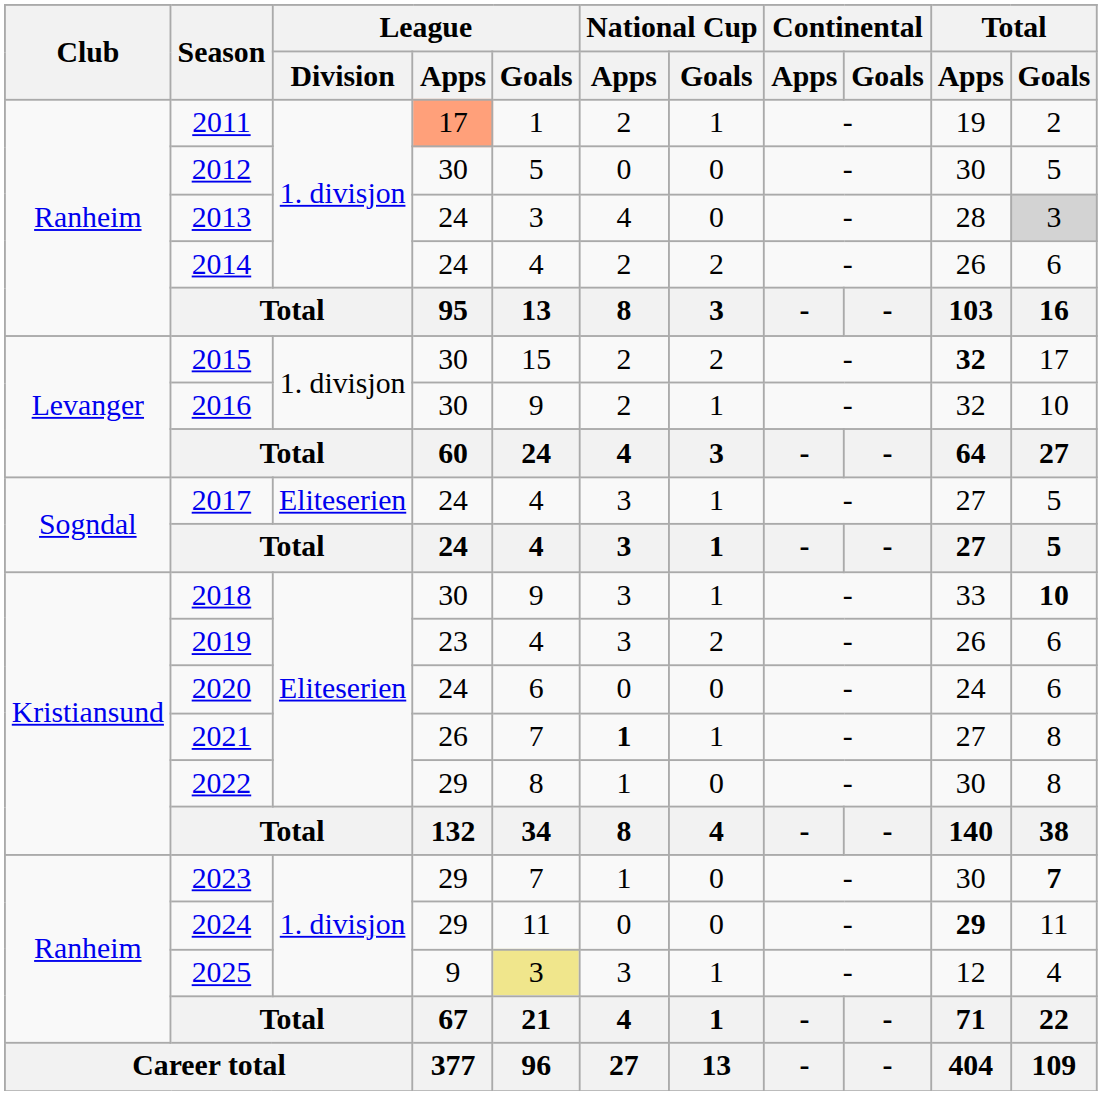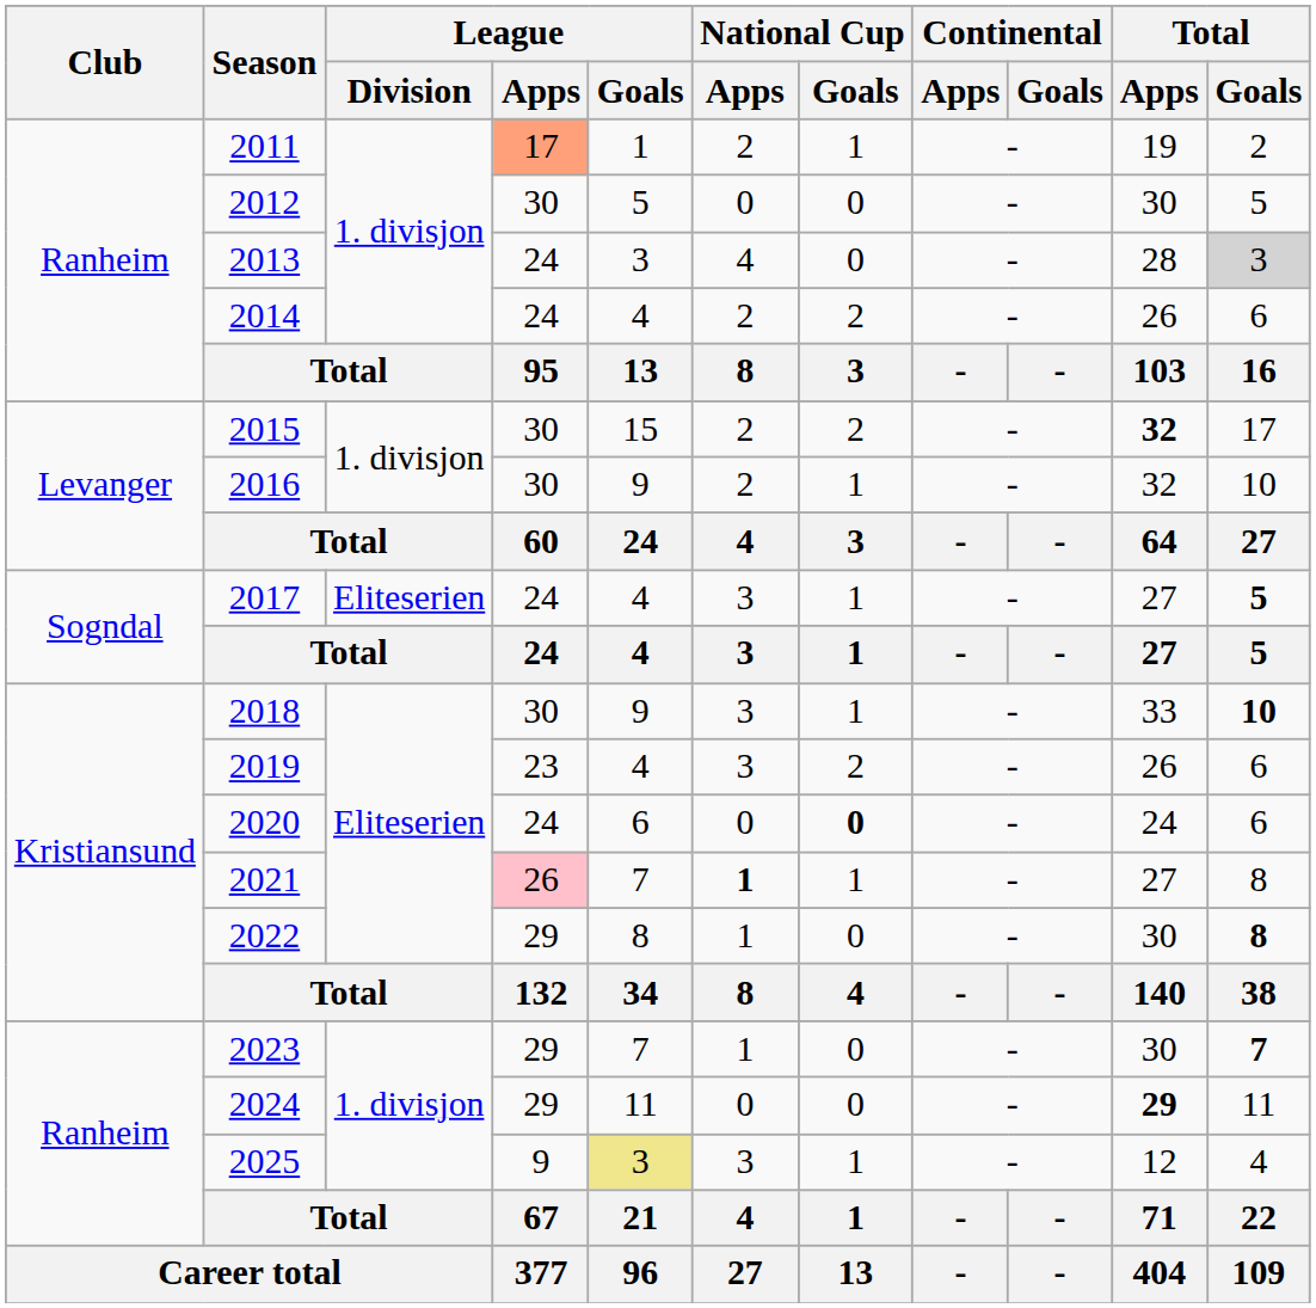2017 | Total / Goals: normal -> bold
2020 | National Cup / Goals: normal -> bold
2021 | League / Apps: no background -> pink background
2022 | Total / Goals: normal -> bold
